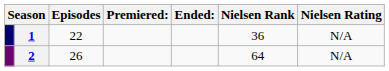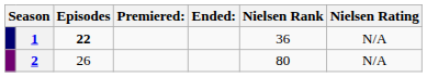1 | Episodes: normal -> bold
2 | Nielsen Rank: 64 -> 80
